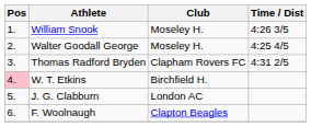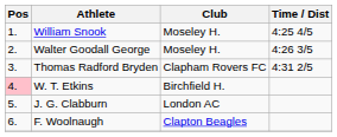William Snook | Time / Dist: 4:26 3/5 -> 4:25 4/5
Walter Goodall George | Time / Dist: 4:25 4/5 -> 4:26 3/5
